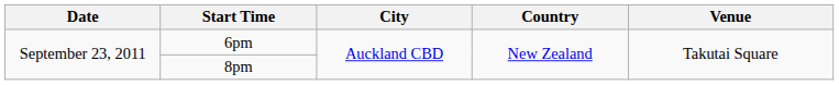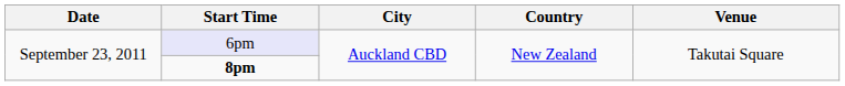6pm | Start Time: no background -> lavender background
8pm | Start Time: normal -> bold
